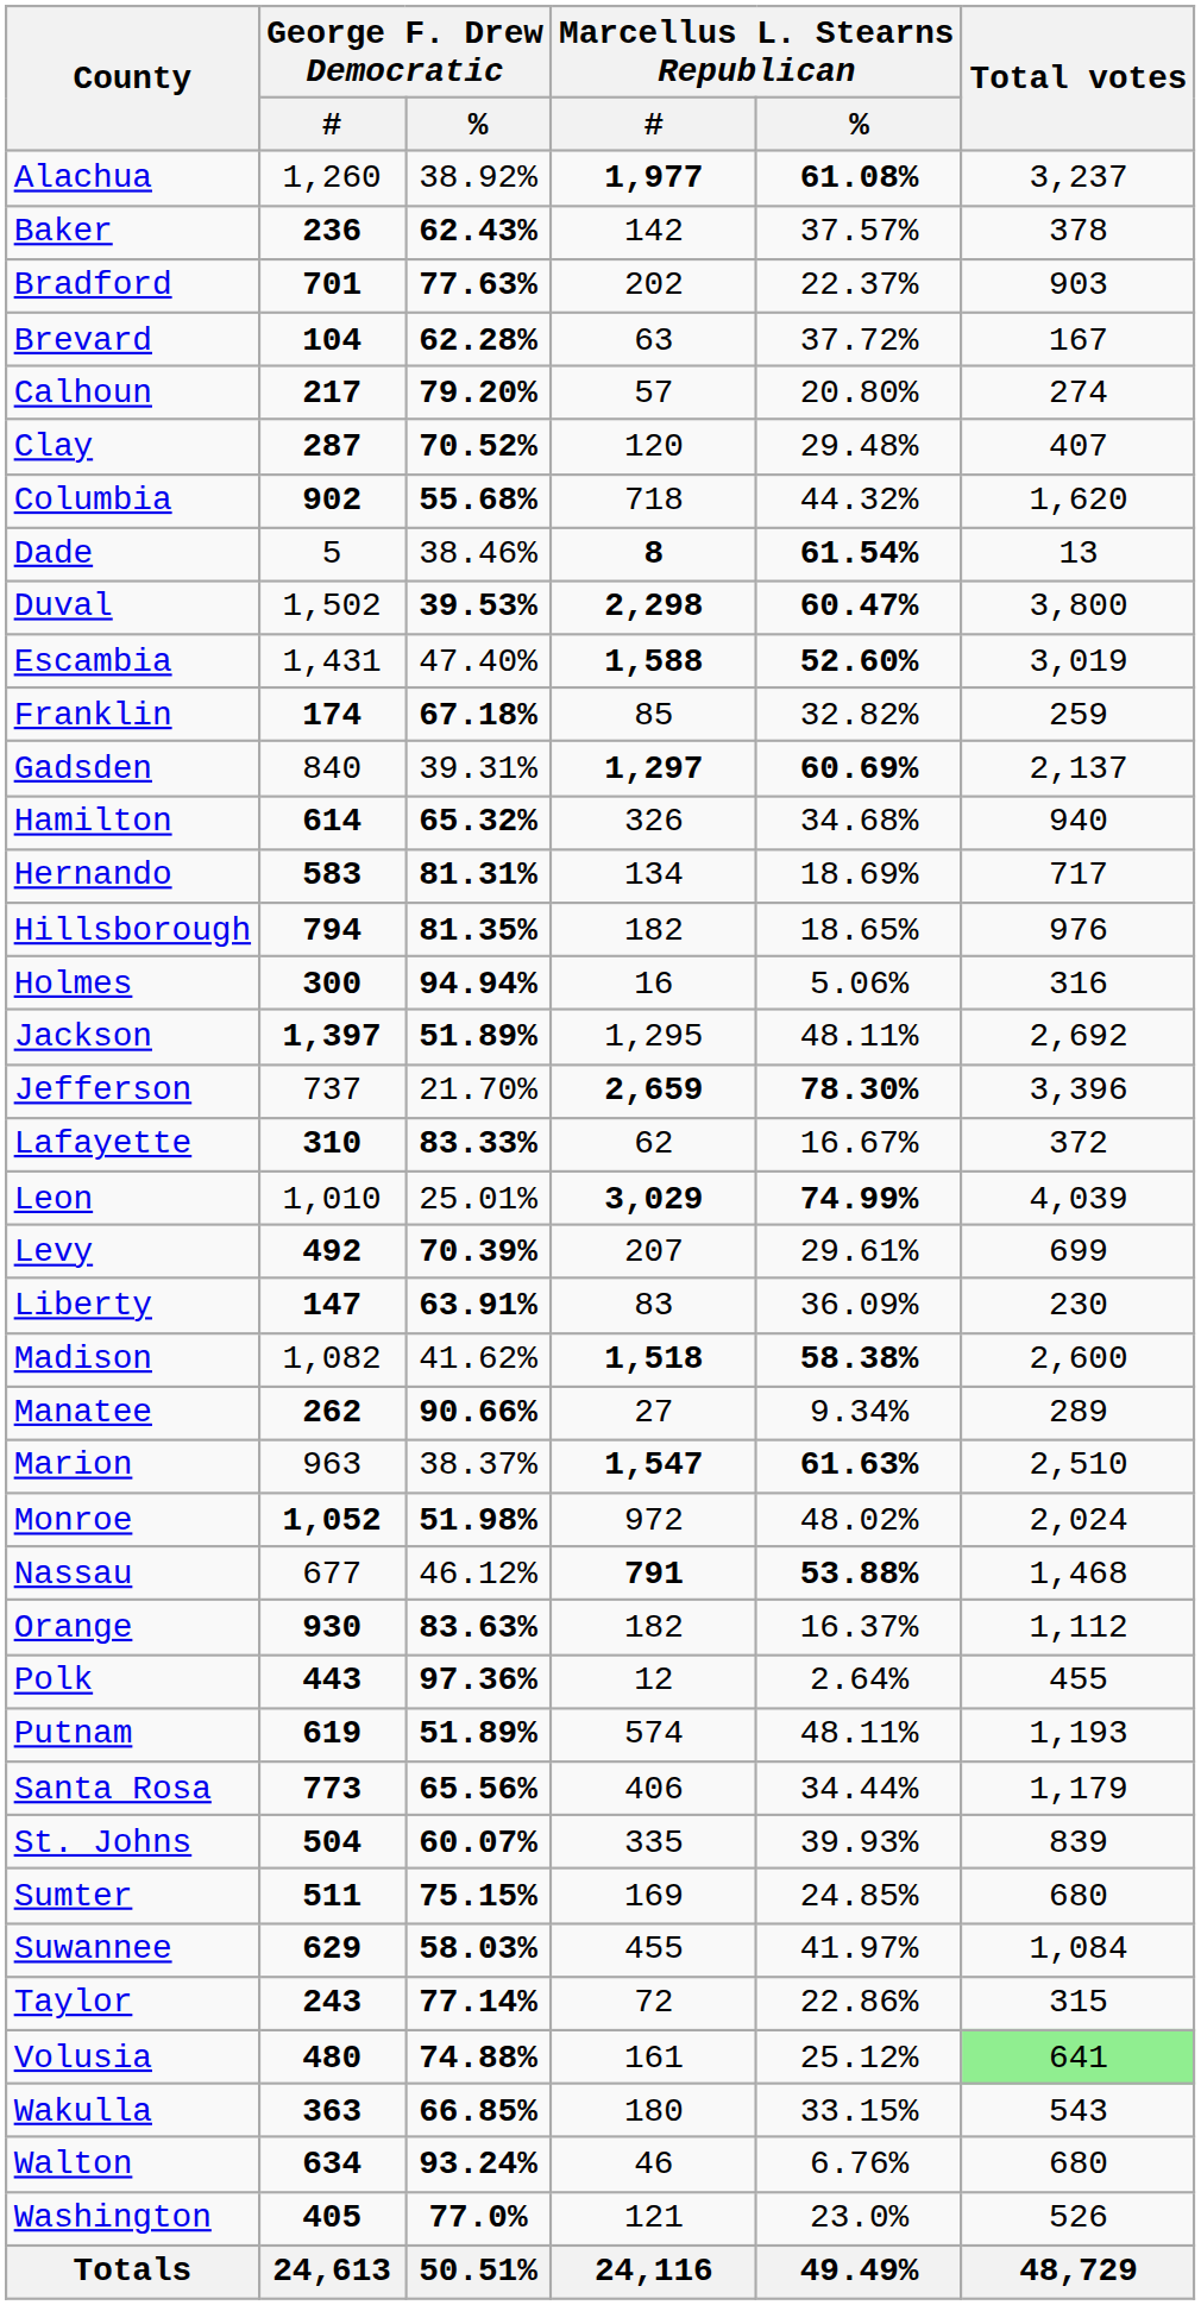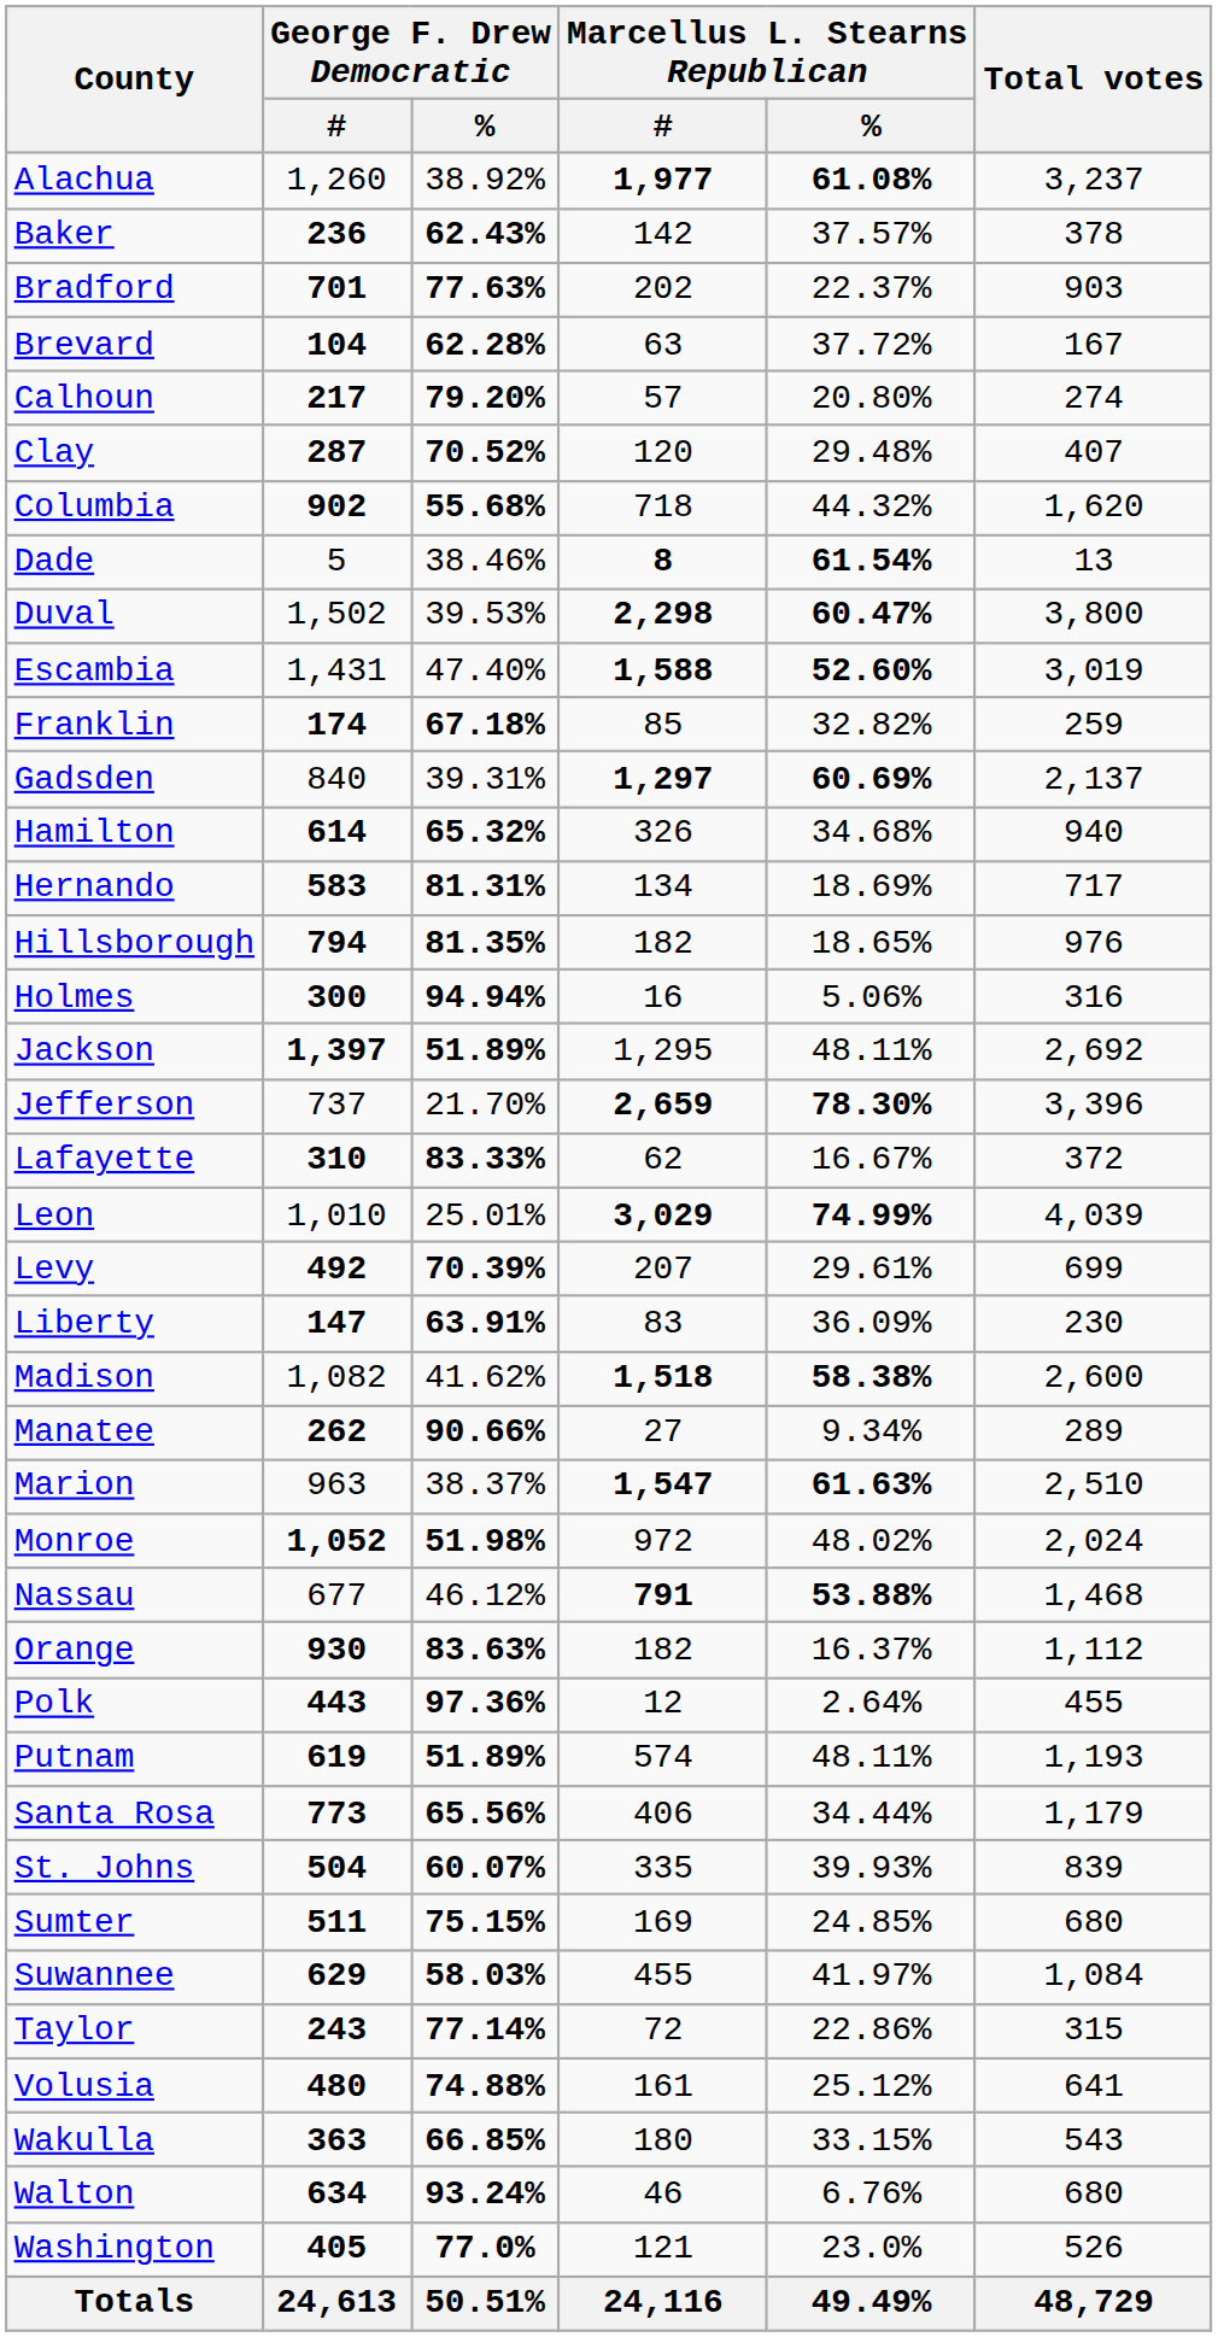Duval | George F. Drew Democratic / %: bold -> normal
Volusia | Total votes: lightgreen background -> no background
